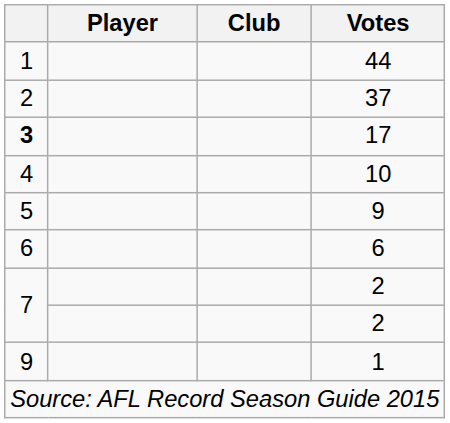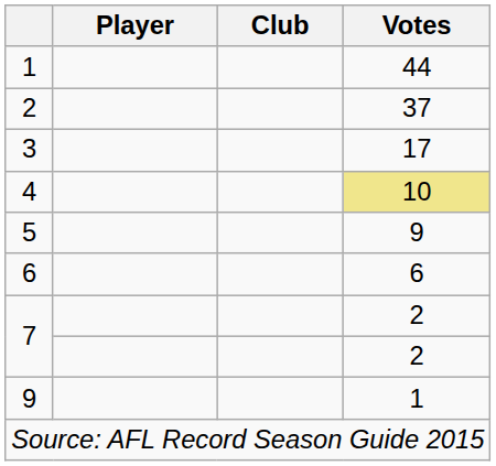3 | column 1: bold -> normal
4 | Votes: no background -> khaki background
